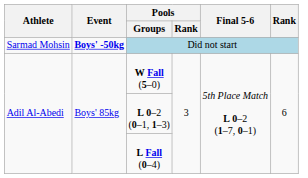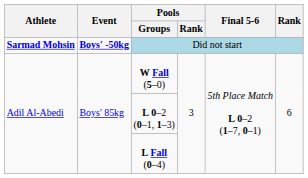Did not start | Athlete: normal -> bold
